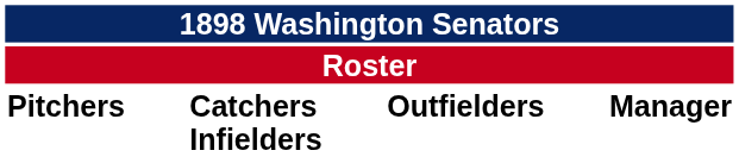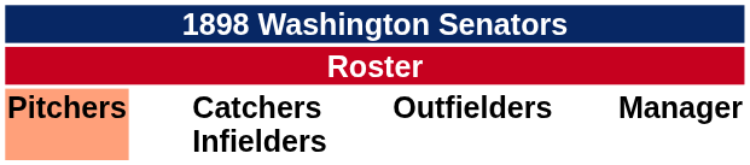Pitchers | column 1: no background -> lightsalmon background
